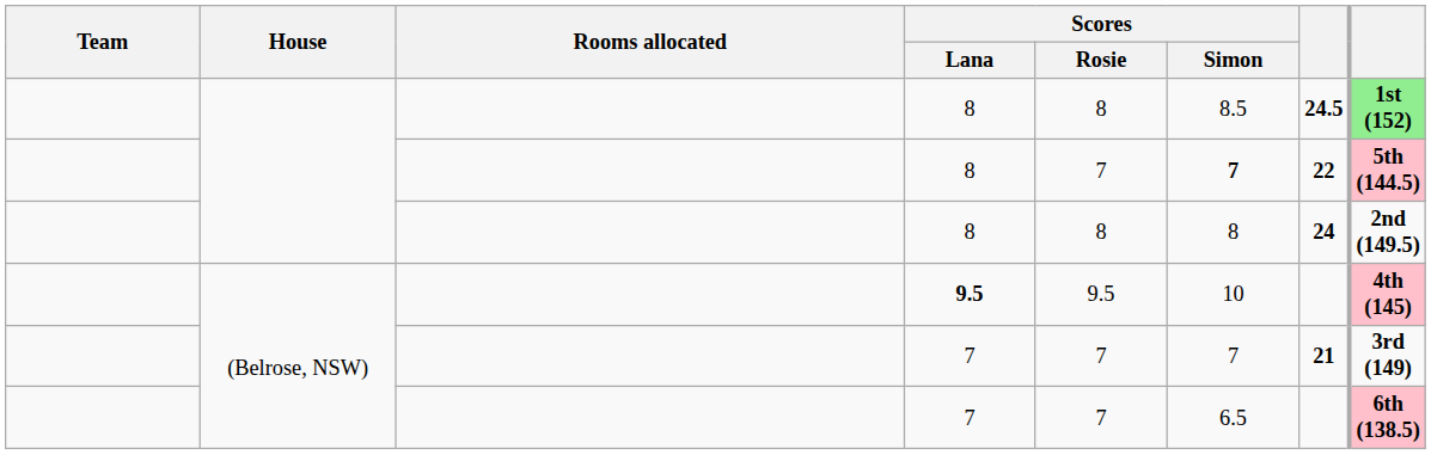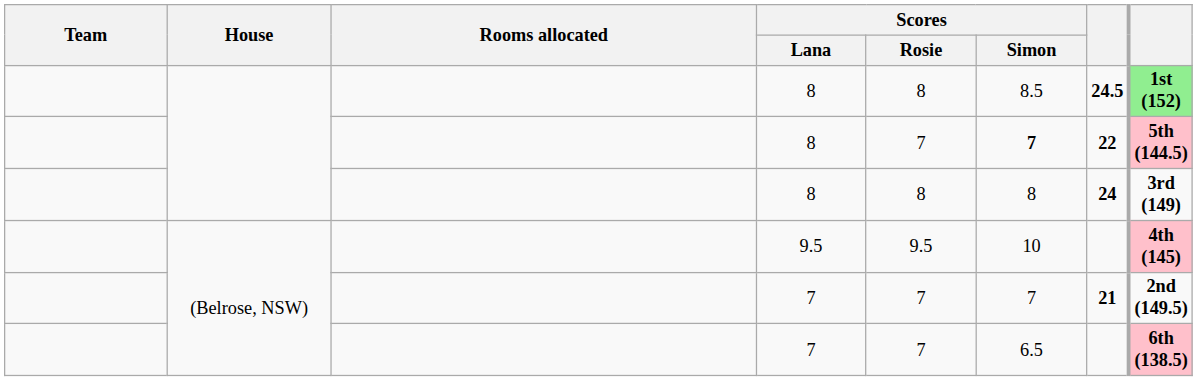row 5 | column 8: 2nd (149.5) -> 3rd (149)
row 6 | Scores / Lana: bold -> normal
row 7 | column 8: 3rd (149) -> 2nd (149.5)
